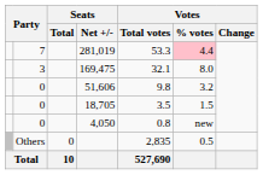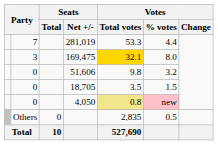281,019 | Votes / % votes: pink background -> no background
169,475 | Votes / Total votes: no background -> gold background
4,050 | Votes / Total votes: no background -> khaki background
4,050 | Votes / % votes: no background -> pink background
